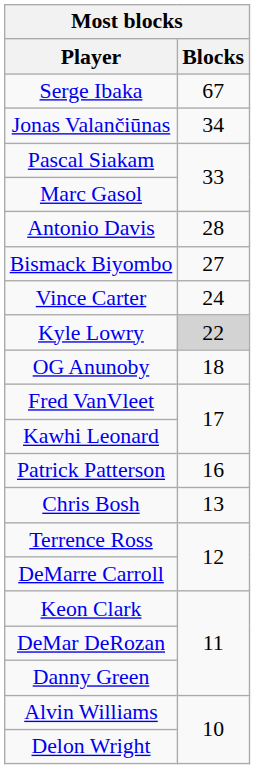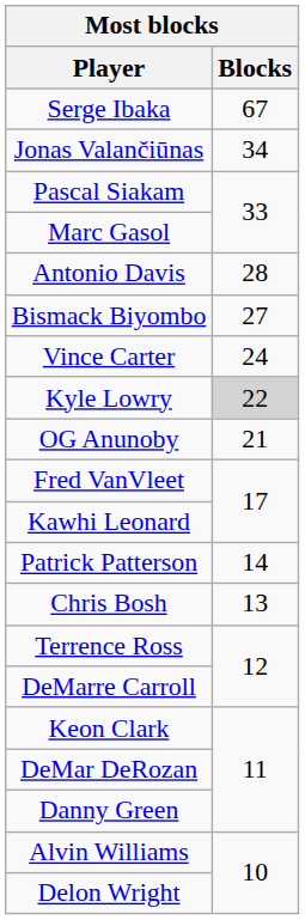OG Anunoby | Blocks: 18 -> 21
Patrick Patterson | Blocks: 16 -> 14
